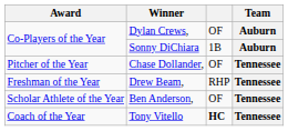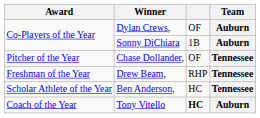Ben Anderson, | column 3: OF -> HC
Tony Vitello | Team: Tennessee -> Auburn
